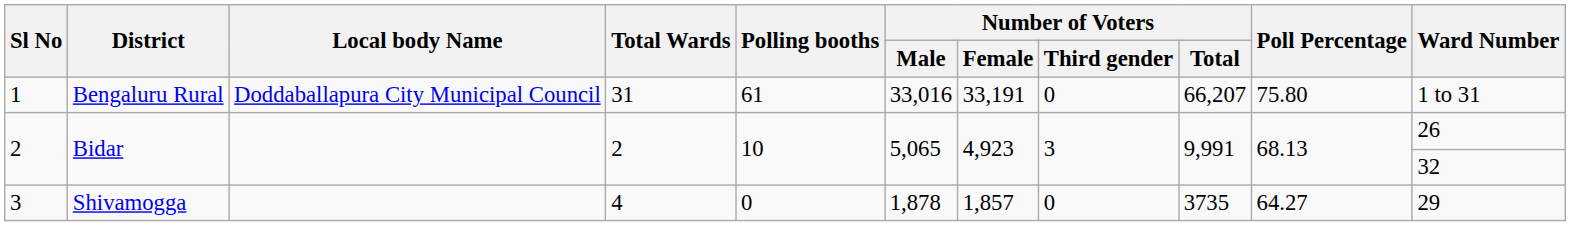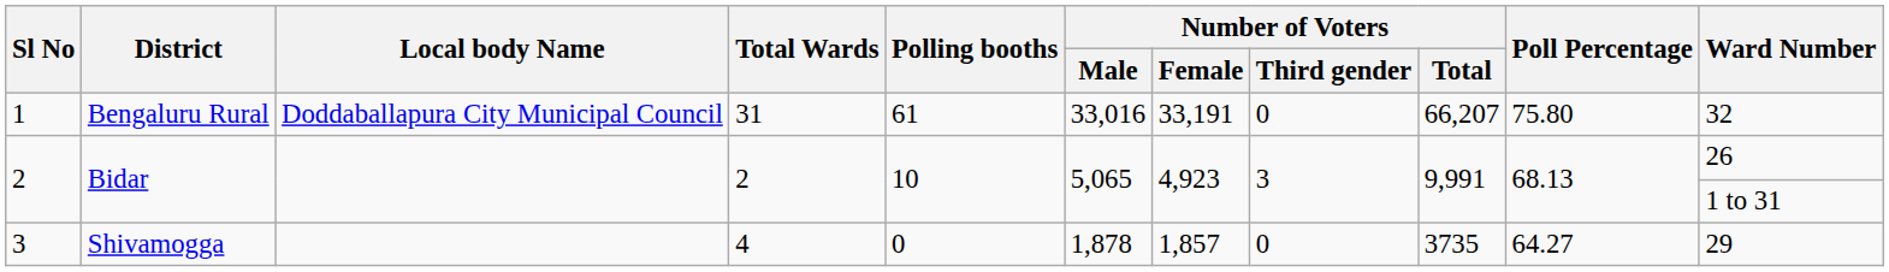row 3 | Ward Number: 1 to 31 -> 32
row 5 | Ward Number: 32 -> 1 to 31
